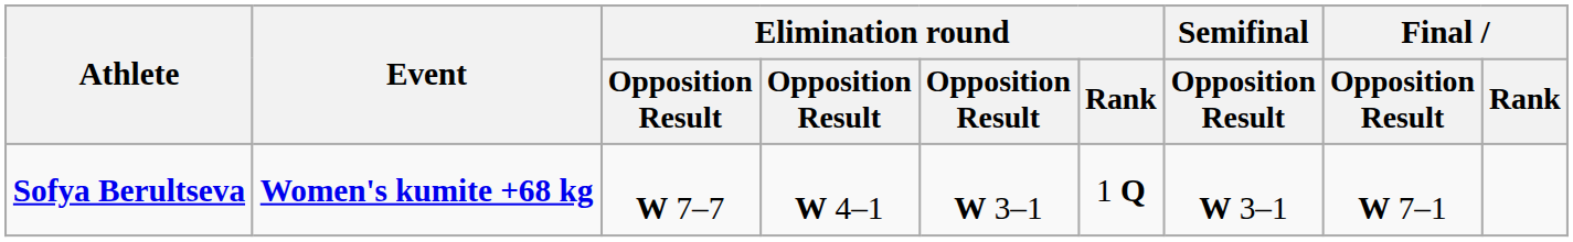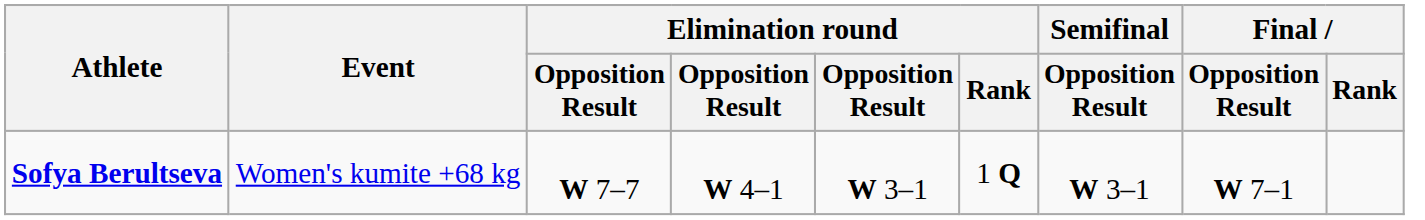Sofya Berultseva | Event: bold -> normal
